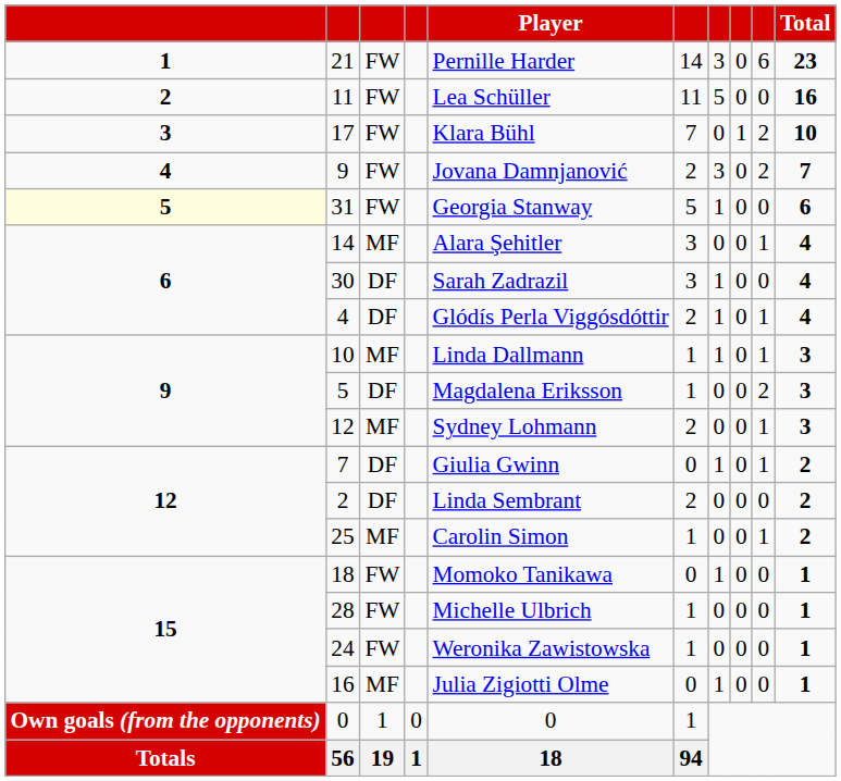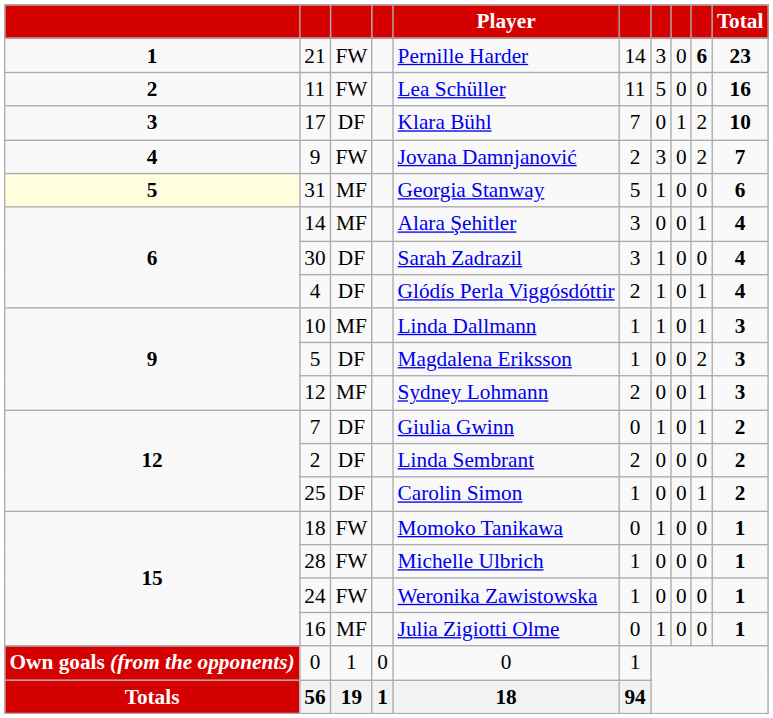21 | column 9: normal -> bold
17 | column 3: FW -> DF
31 | column 3: FW -> MF
25 | column 3: MF -> DF
